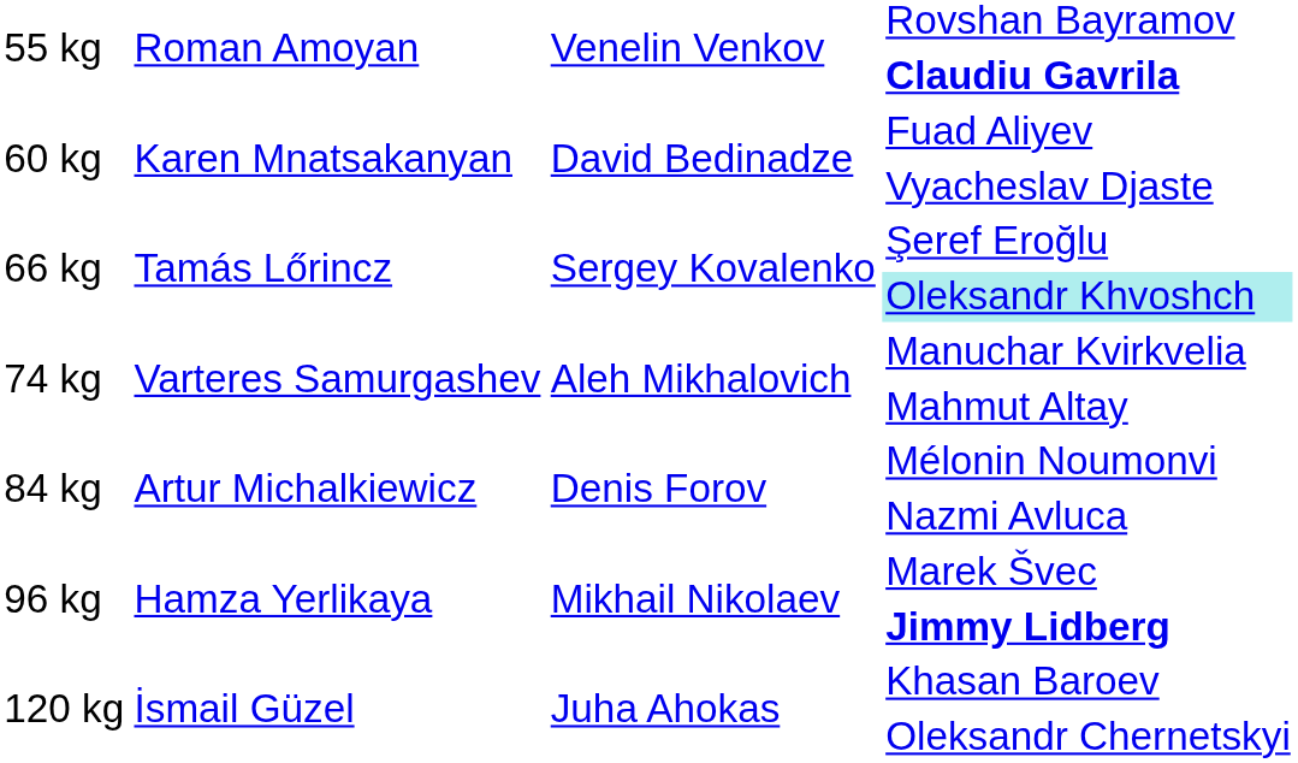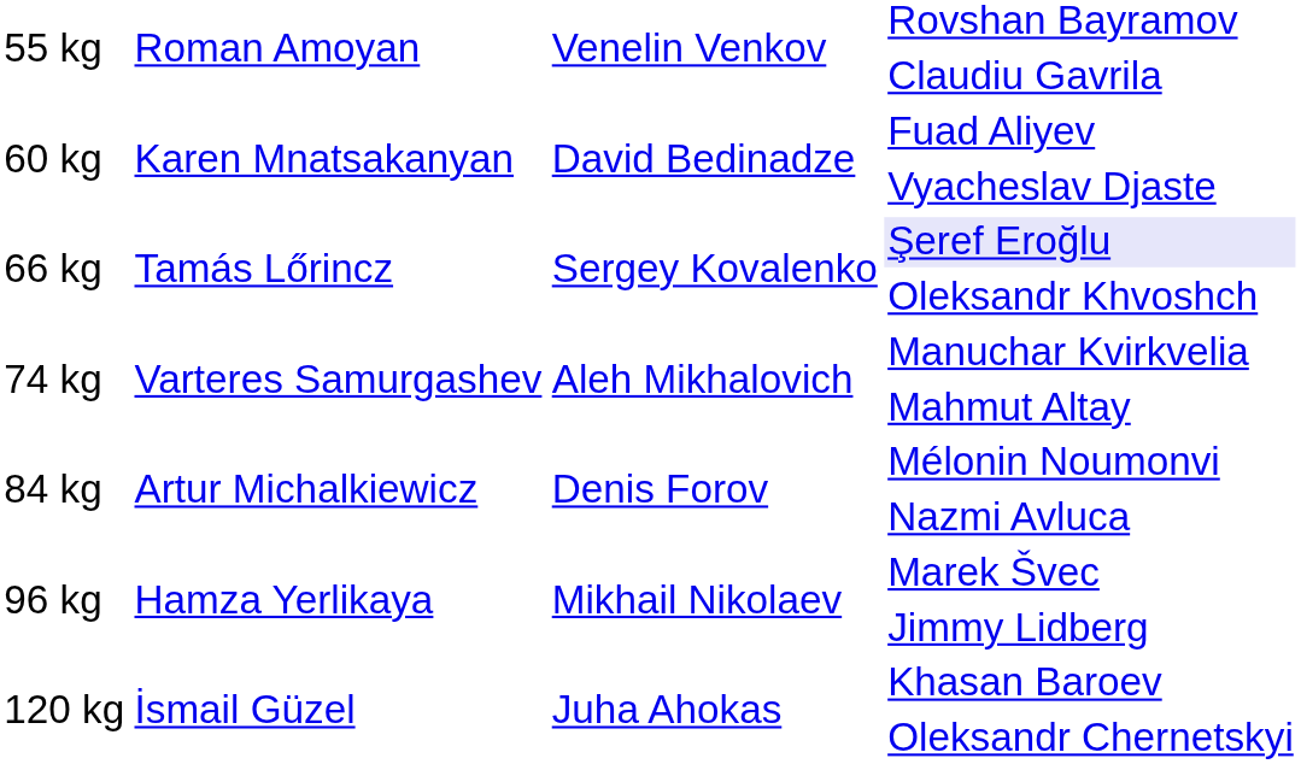Claudiu Gavrila | column 4: bold -> normal
Şeref Eroğlu | column 4: no background -> lavender background
Oleksandr Khvoshch | column 4: paleturquoise background -> no background
Jimmy Lidberg | column 4: bold -> normal
